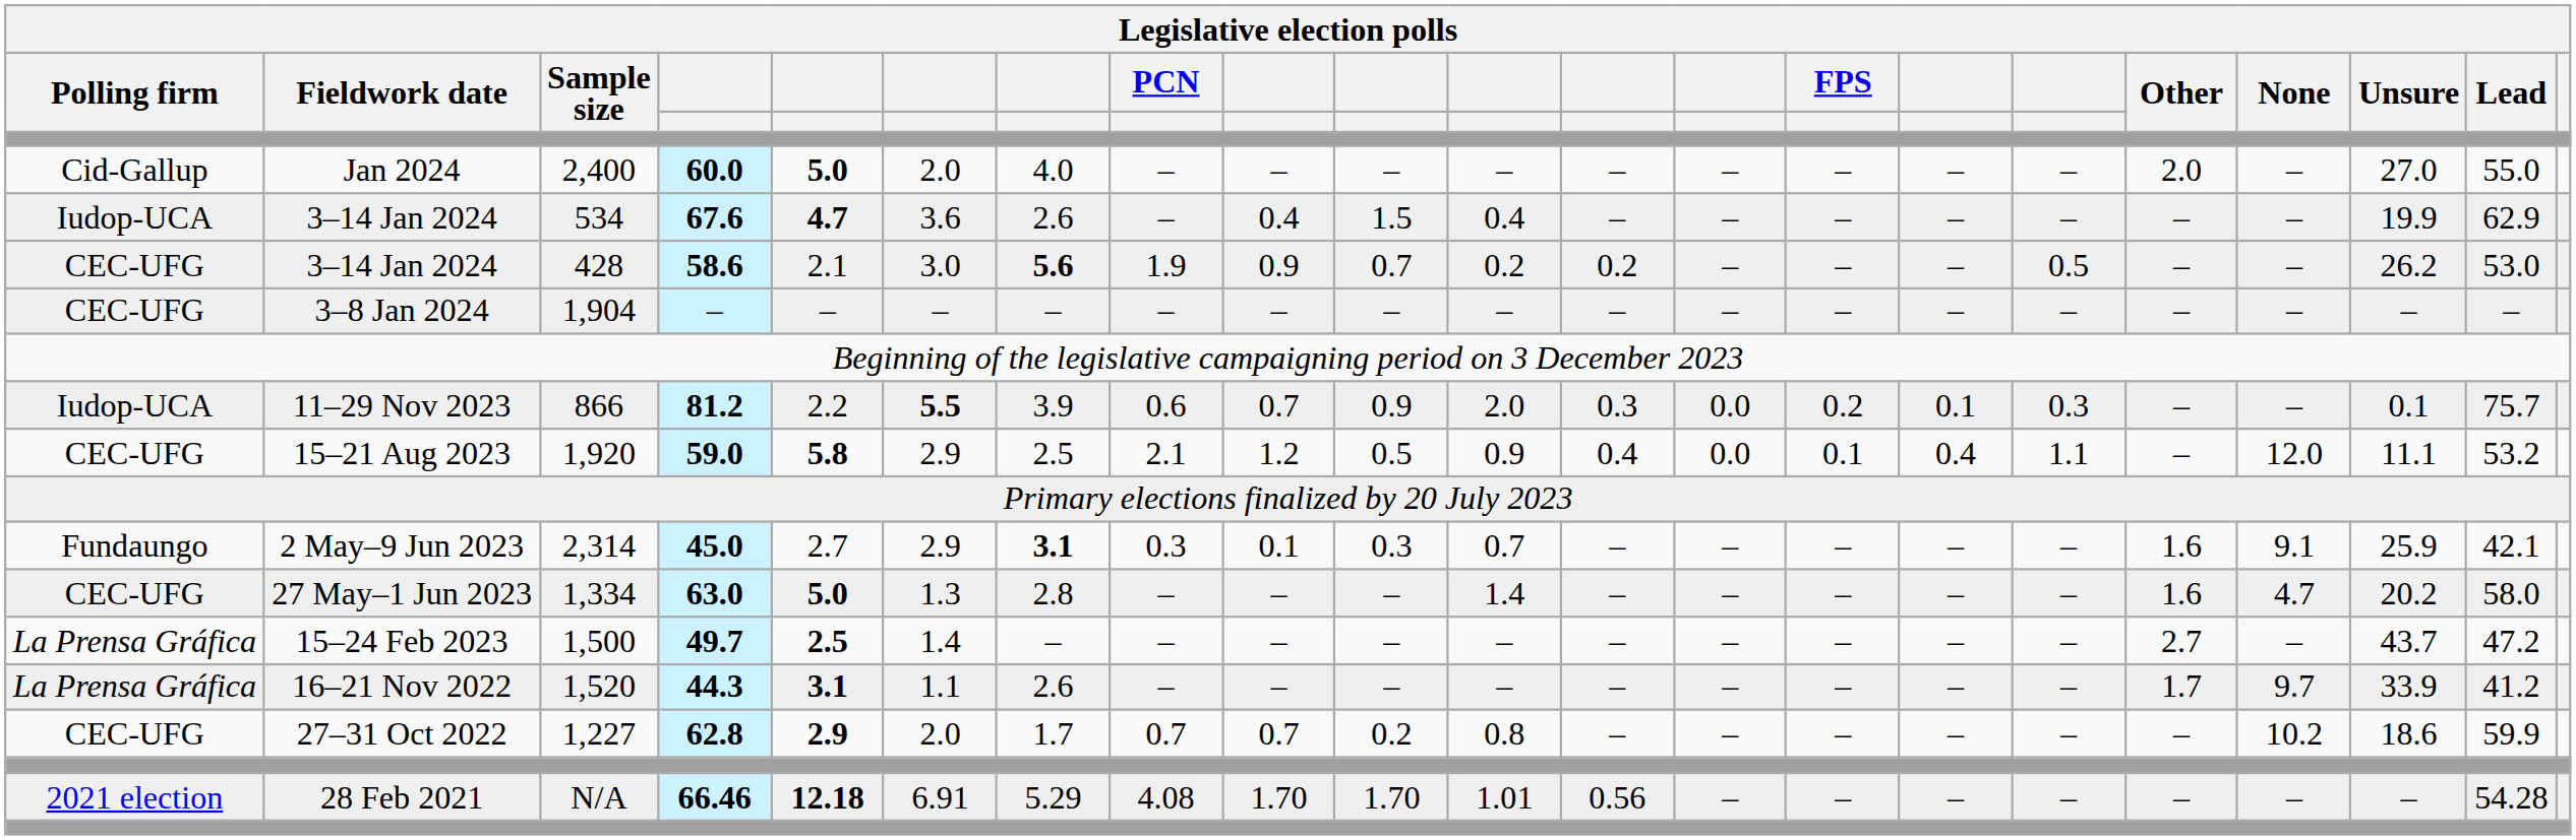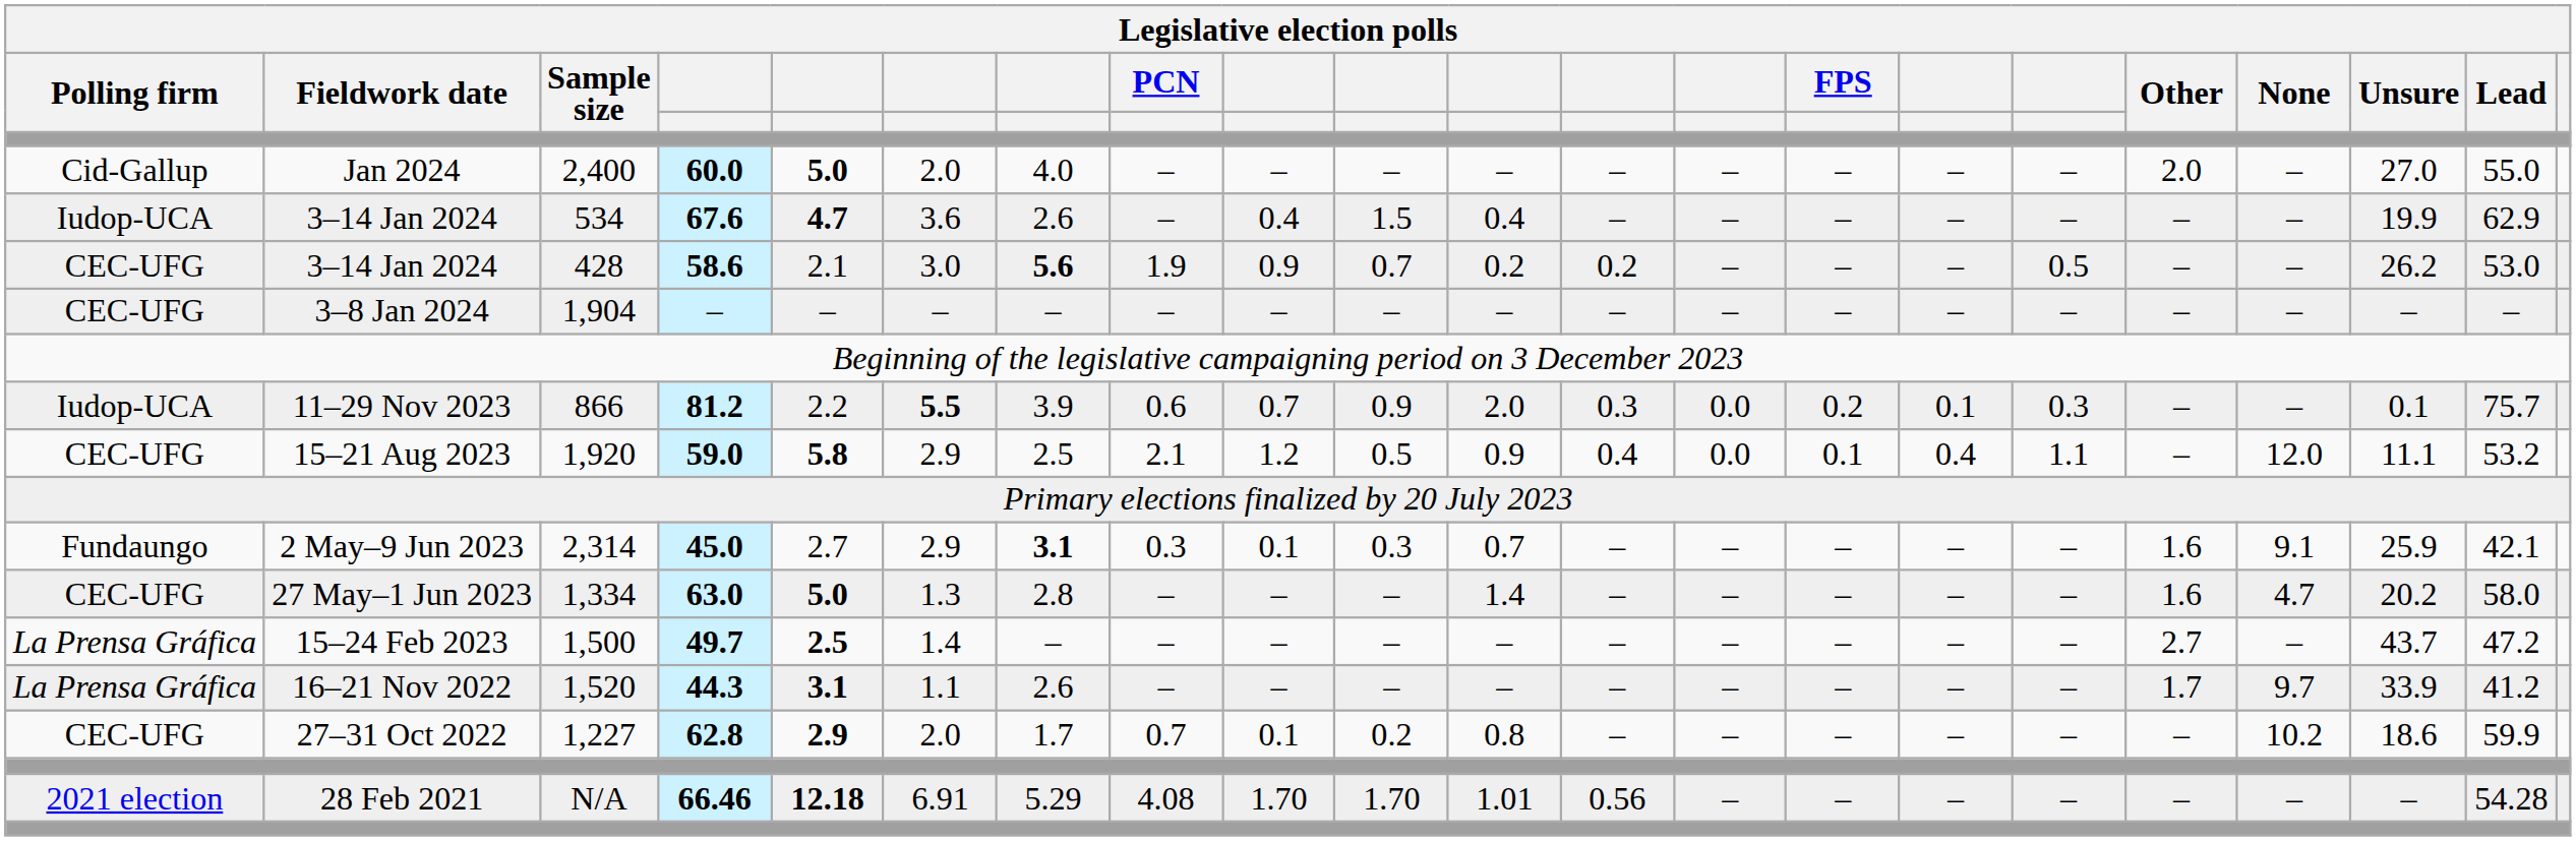1,227 | column 9: 0.7 -> 0.1
